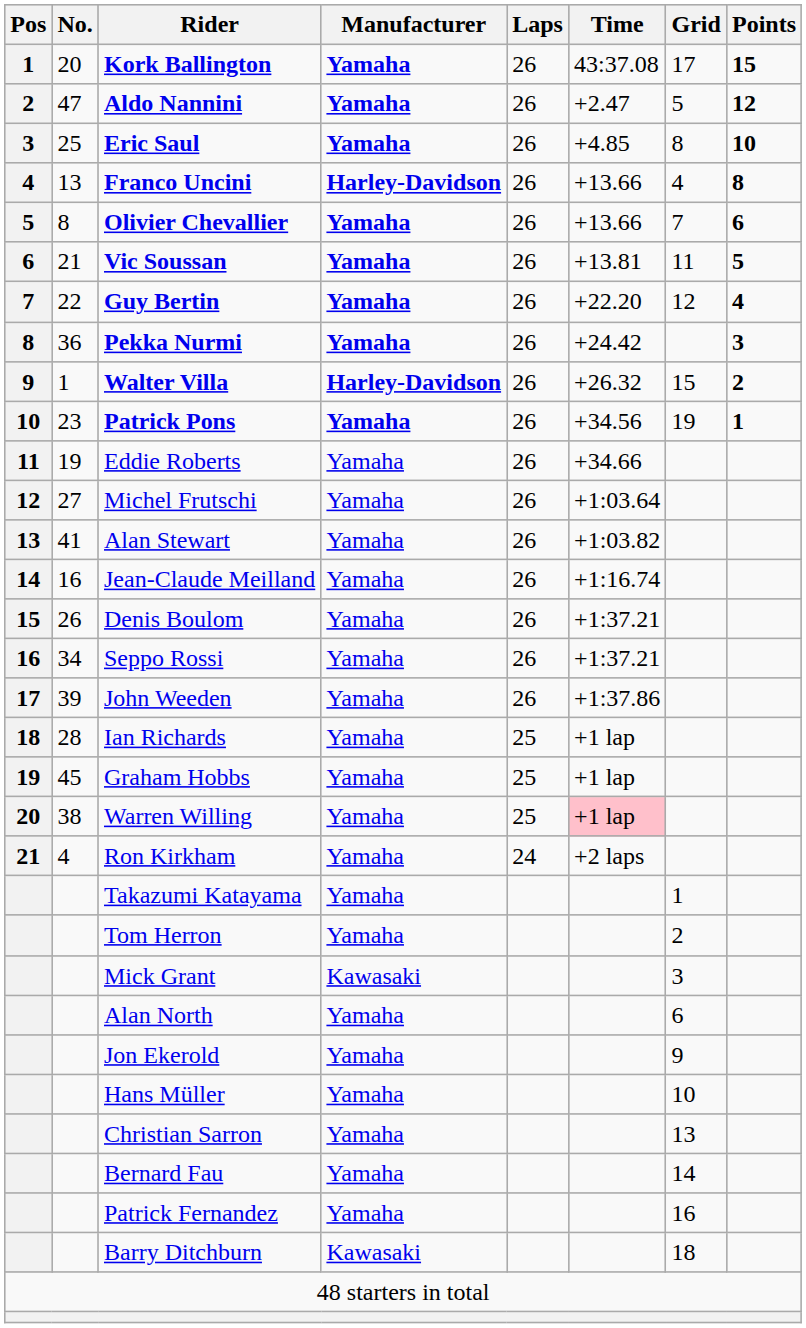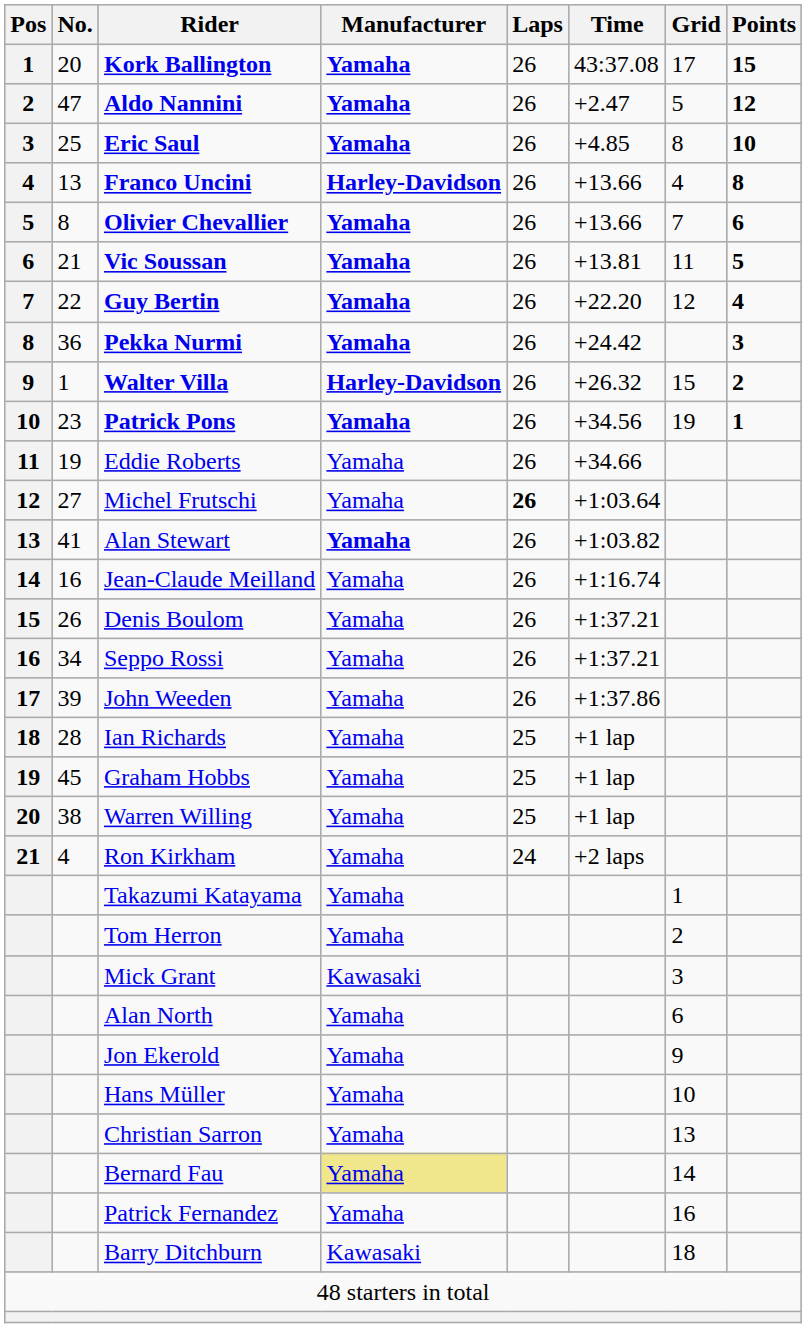Michel Frutschi | Laps: normal -> bold
Alan Stewart | Manufacturer: normal -> bold
Warren Willing | Time: pink background -> no background
Bernard Fau | Manufacturer: no background -> khaki background
